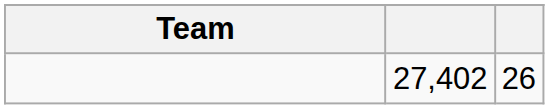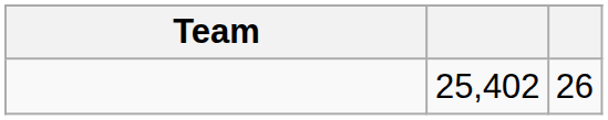row 2 | column 2: 27,402 -> 25,402
